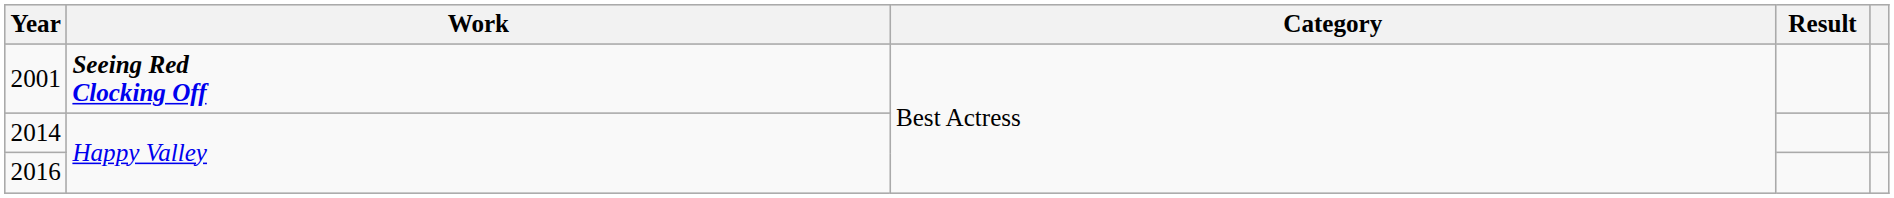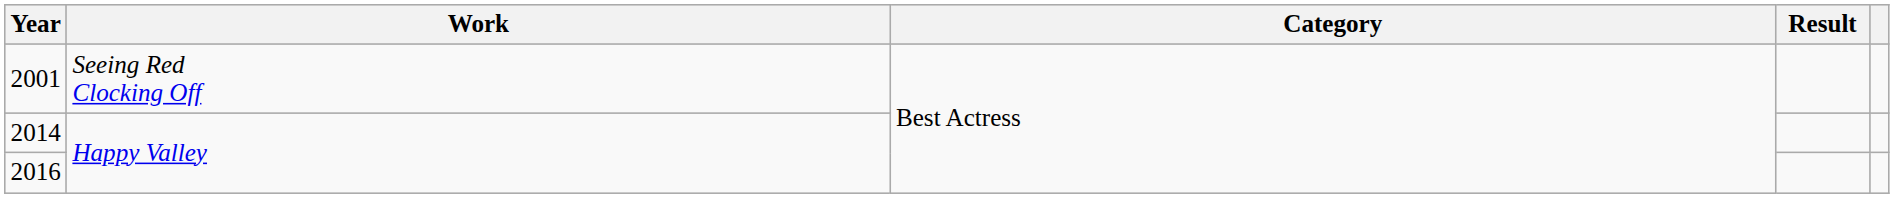2001 | Work: bold -> normal
